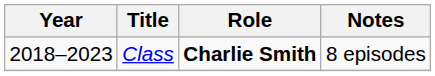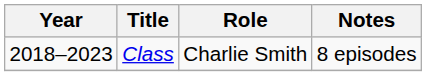Class | Role: bold -> normal
